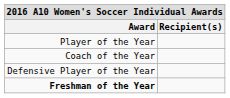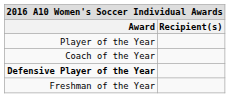Defensive Player of the Year | Award: normal -> bold
Freshman of the Year | Award: bold -> normal
